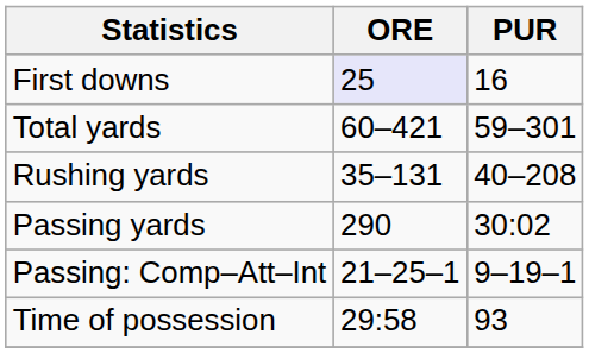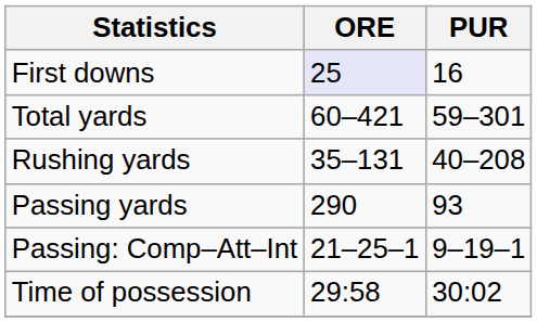Passing yards | PUR: 30:02 -> 93
Time of possession | PUR: 93 -> 30:02
